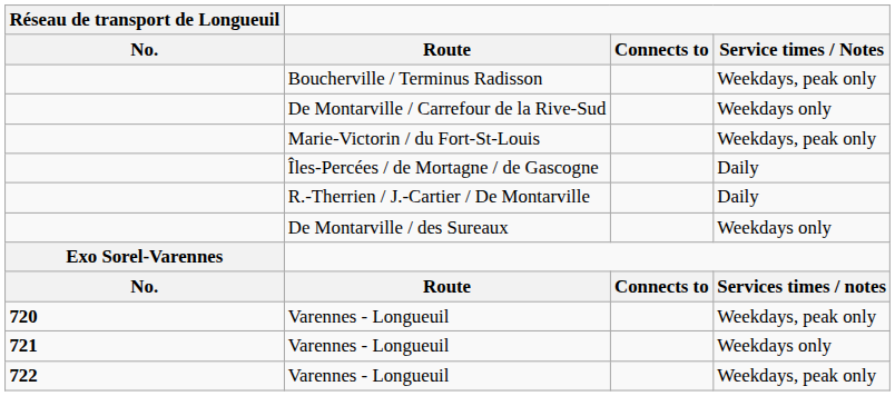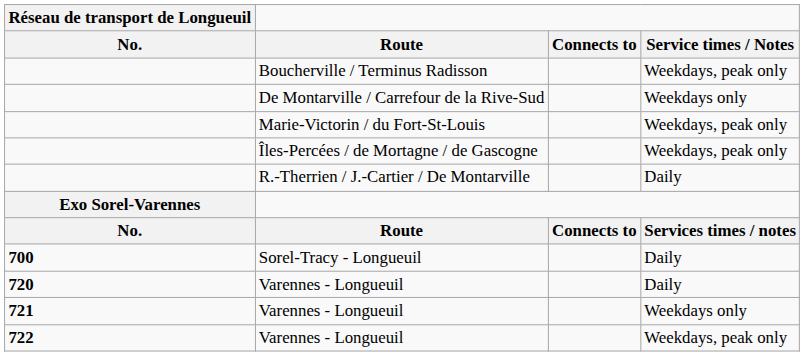Îles-Percées / de Mortagne / de Gascogne | Service times / Notes: Daily -> Weekdays, peak only
- row: De Montarville / des Sureaux | Weekdays only
+ row: 700 | Sorel-Tracy - Longueuil | Daily
720 / Varennes - Longueuil | Service times / Notes: Weekdays, peak only -> Daily
